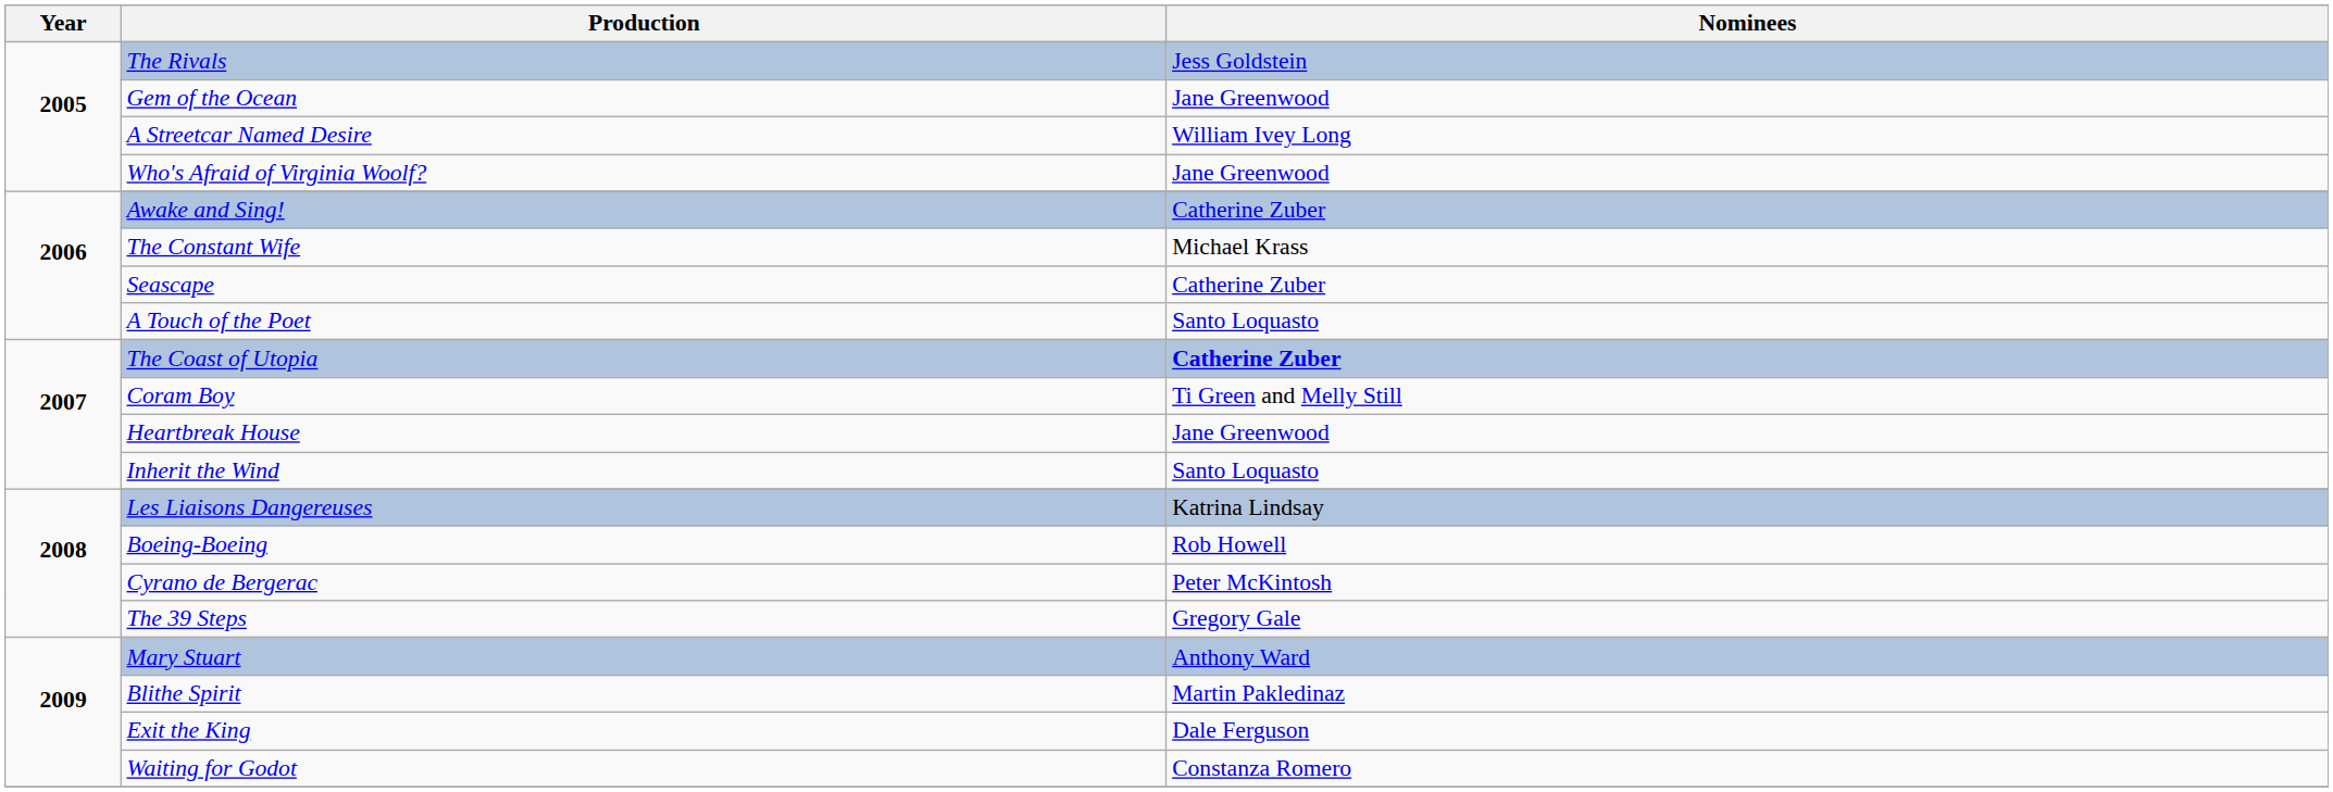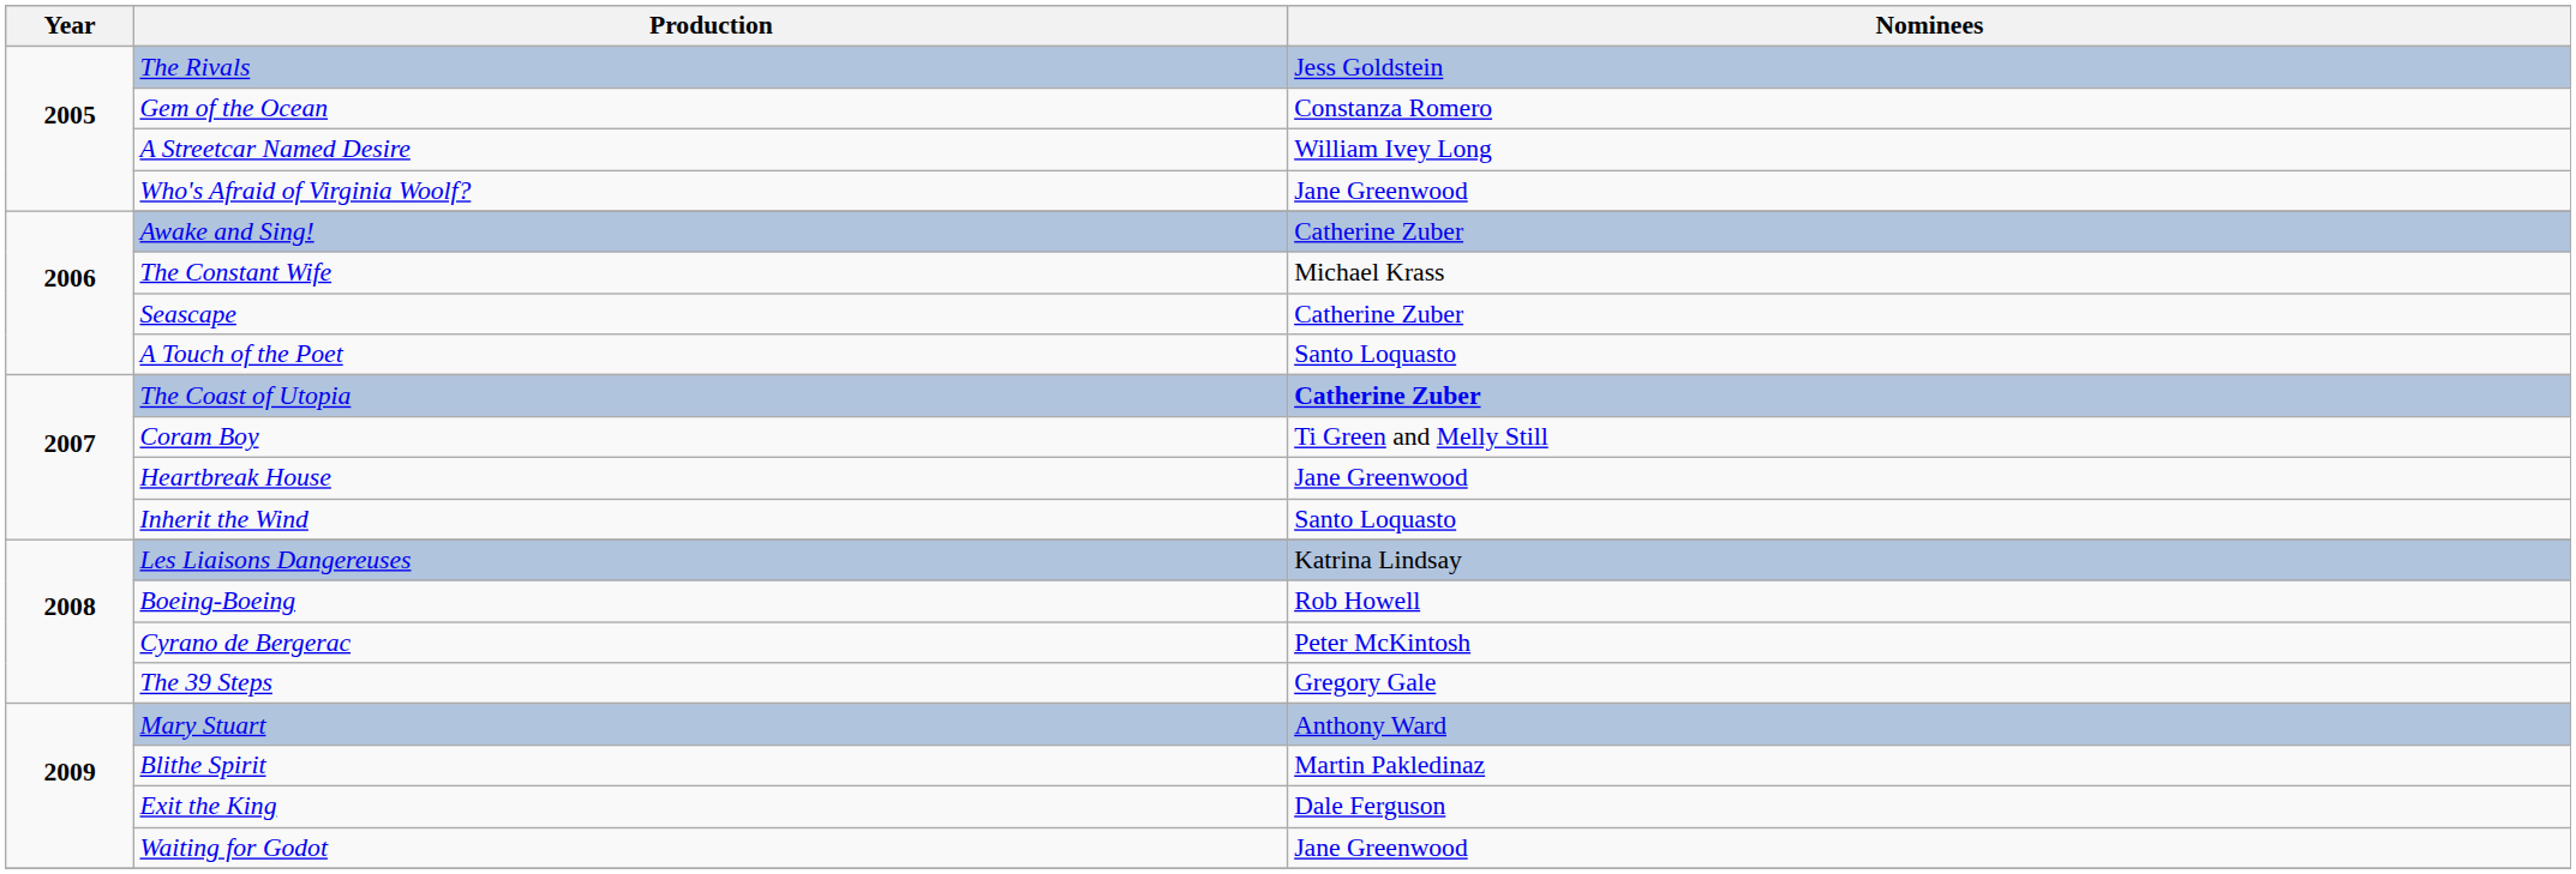Gem of the Ocean | Nominees: Jane Greenwood -> Constanza Romero
Waiting for Godot | Nominees: Constanza Romero -> Jane Greenwood
